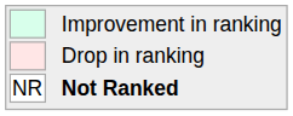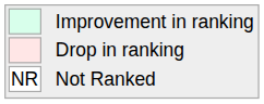NR | column 2: bold -> normal
